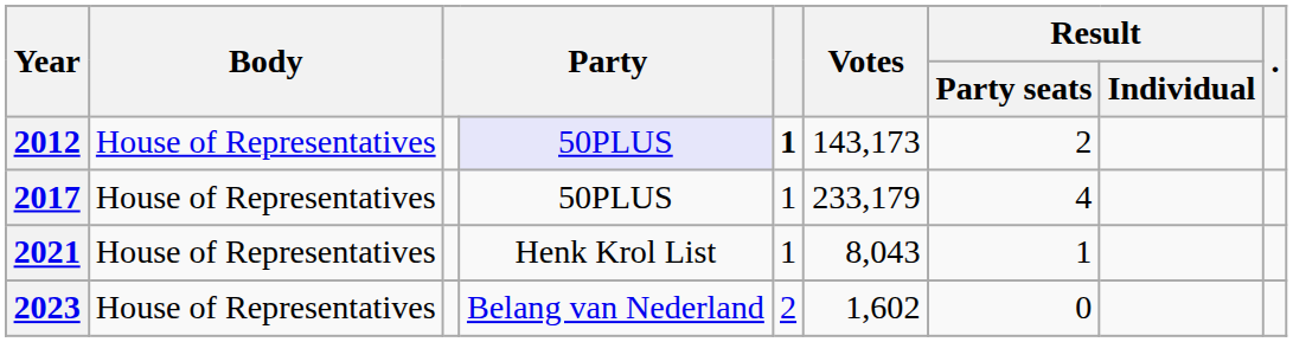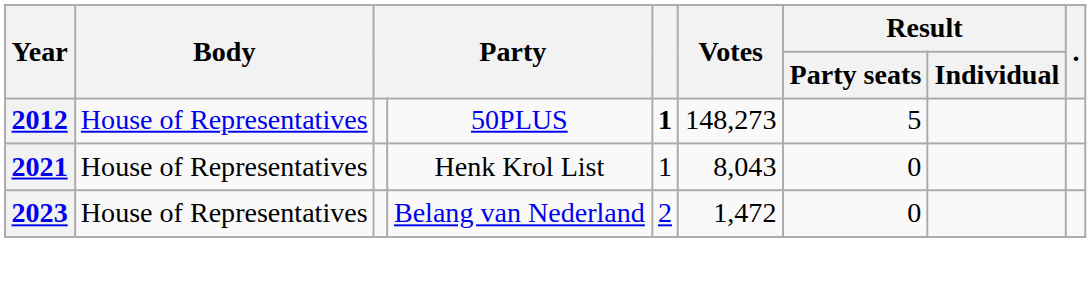2012 | column 4: lavender background -> no background
2012 | Votes: 143,173 -> 148,273
2012 | Result / Party seats: 2 -> 5
- row: 2017 | House of Representatives | 50PLUS | 1 | 233,179 | 4
2021 | Result / Party seats: 1 -> 0
2023 | Votes: 1,602 -> 1,472
